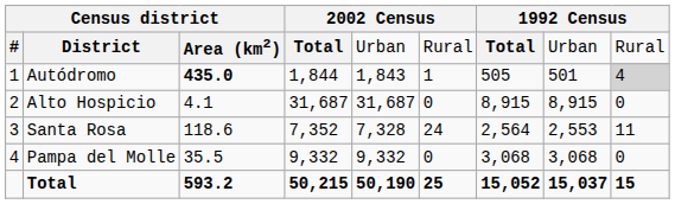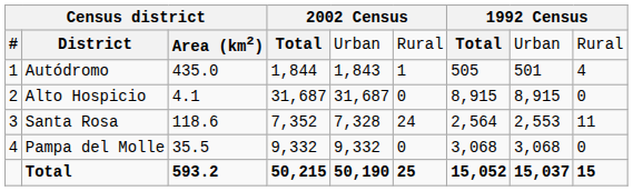Autódromo | column 3: bold -> normal
Autódromo | column 9: lightgrey background -> no background
